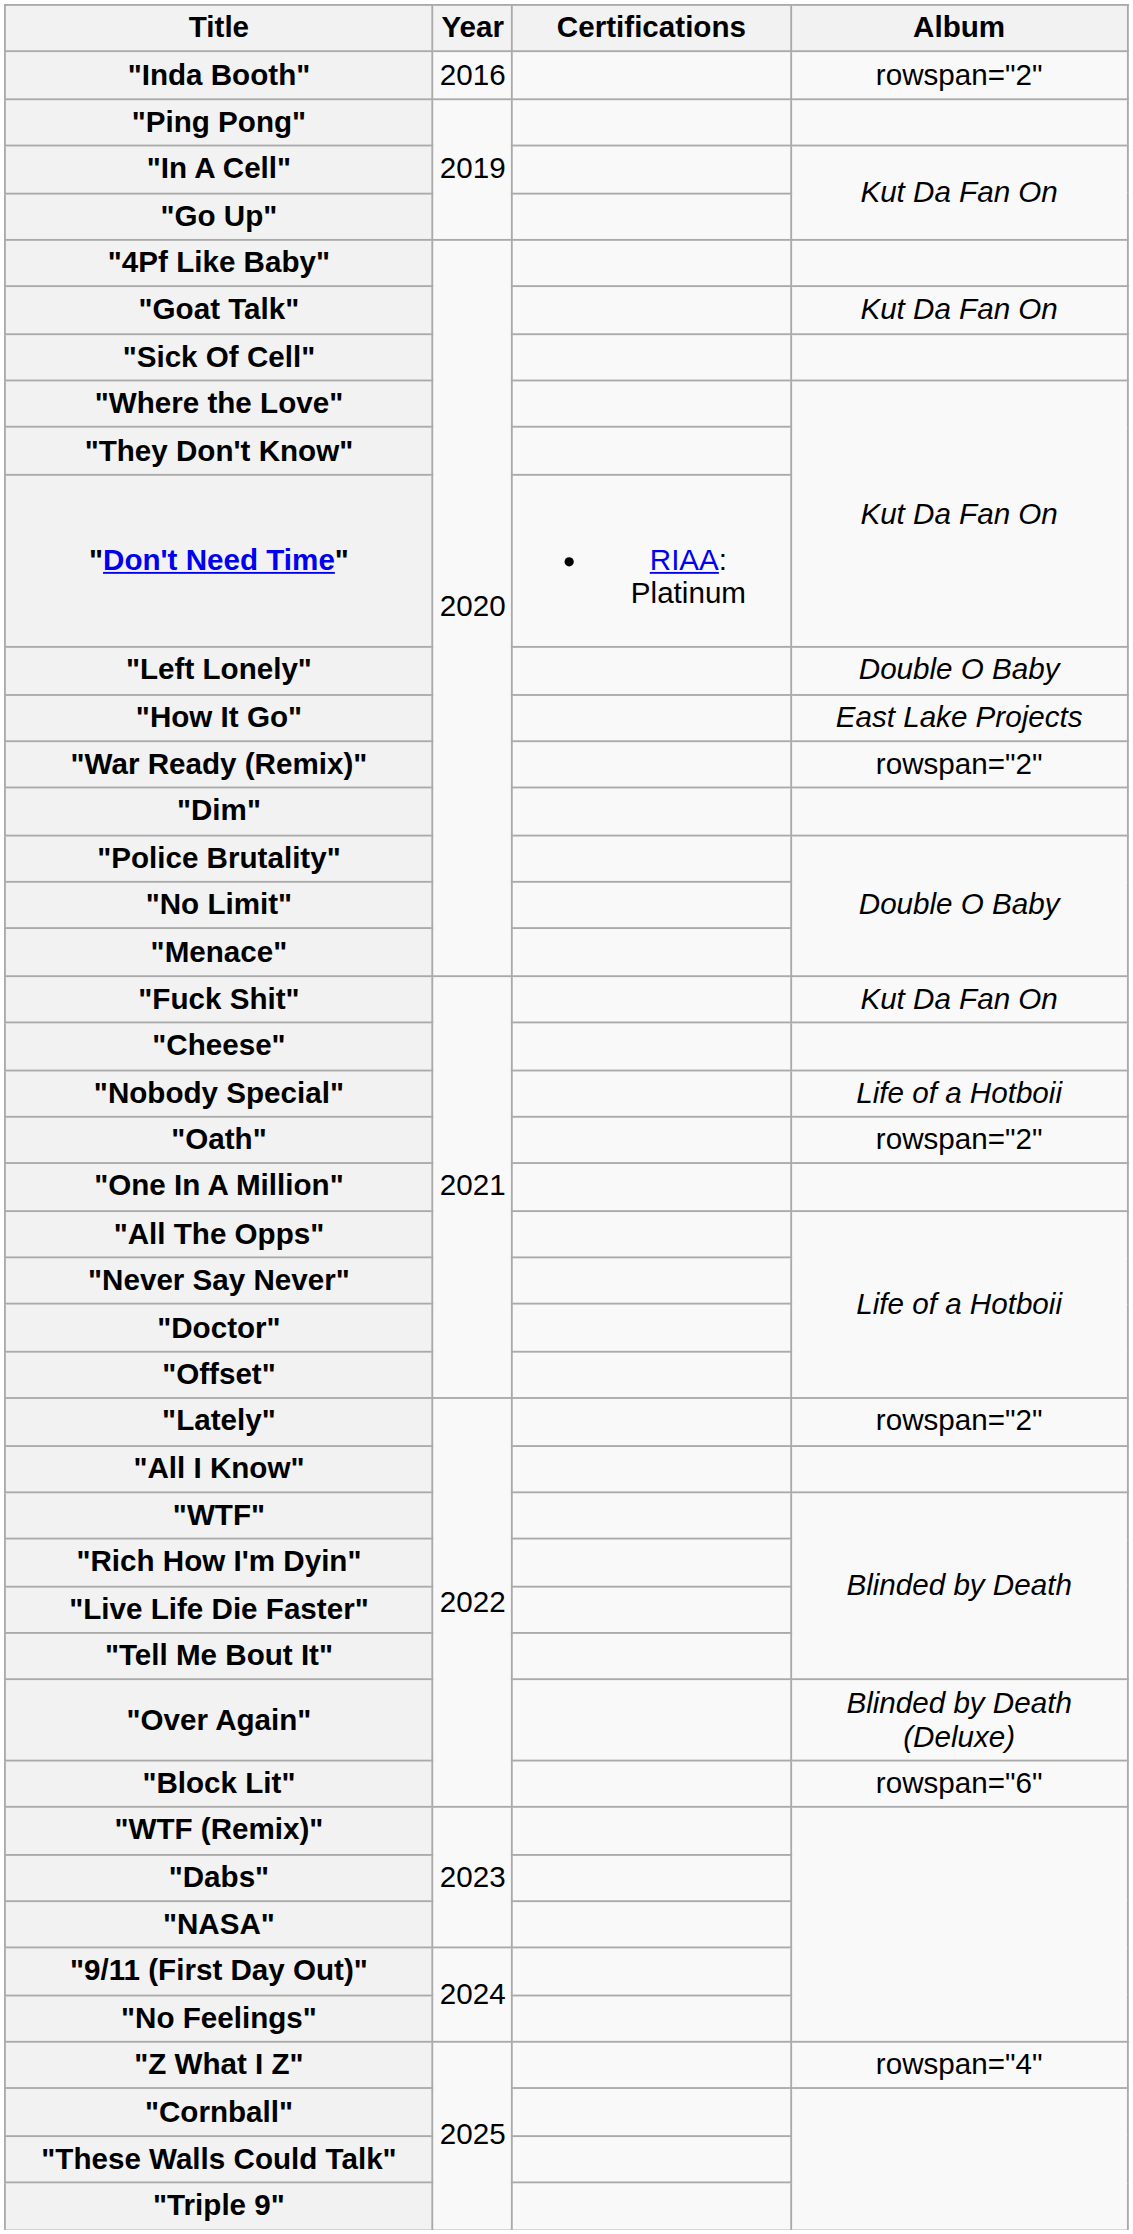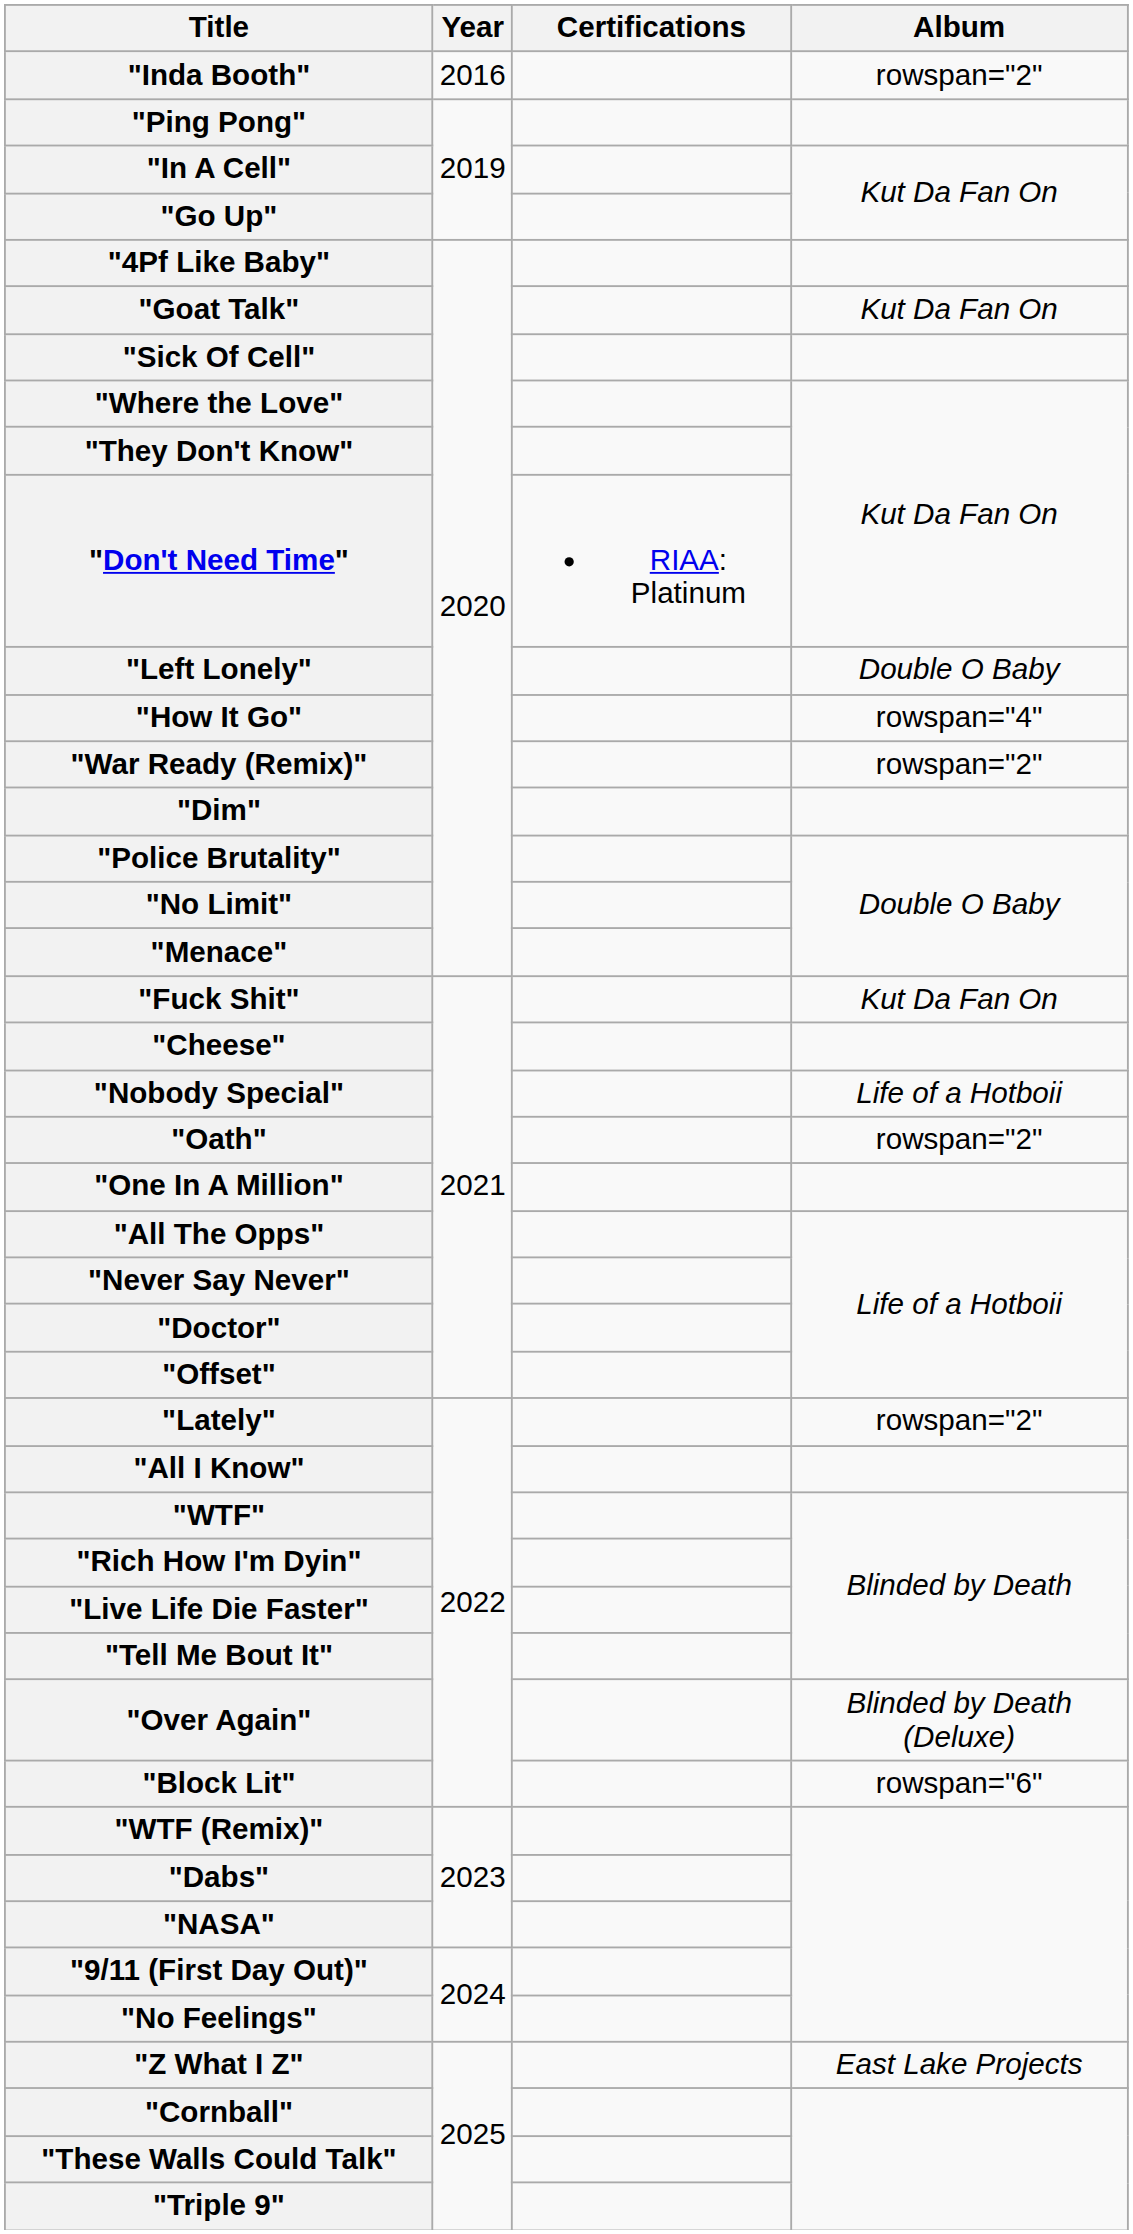"How It Go" | Album: East Lake Projects -> rowspan="4"
"Z What I Z" | Album: rowspan="4" -> East Lake Projects
